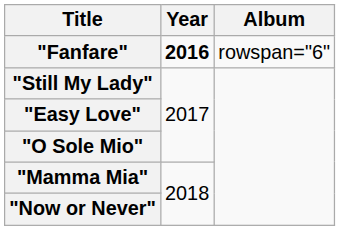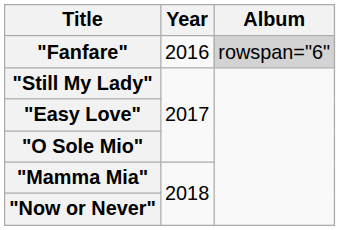"Fanfare" | Year: bold -> normal
"Fanfare" | Album: no background -> lightgrey background
